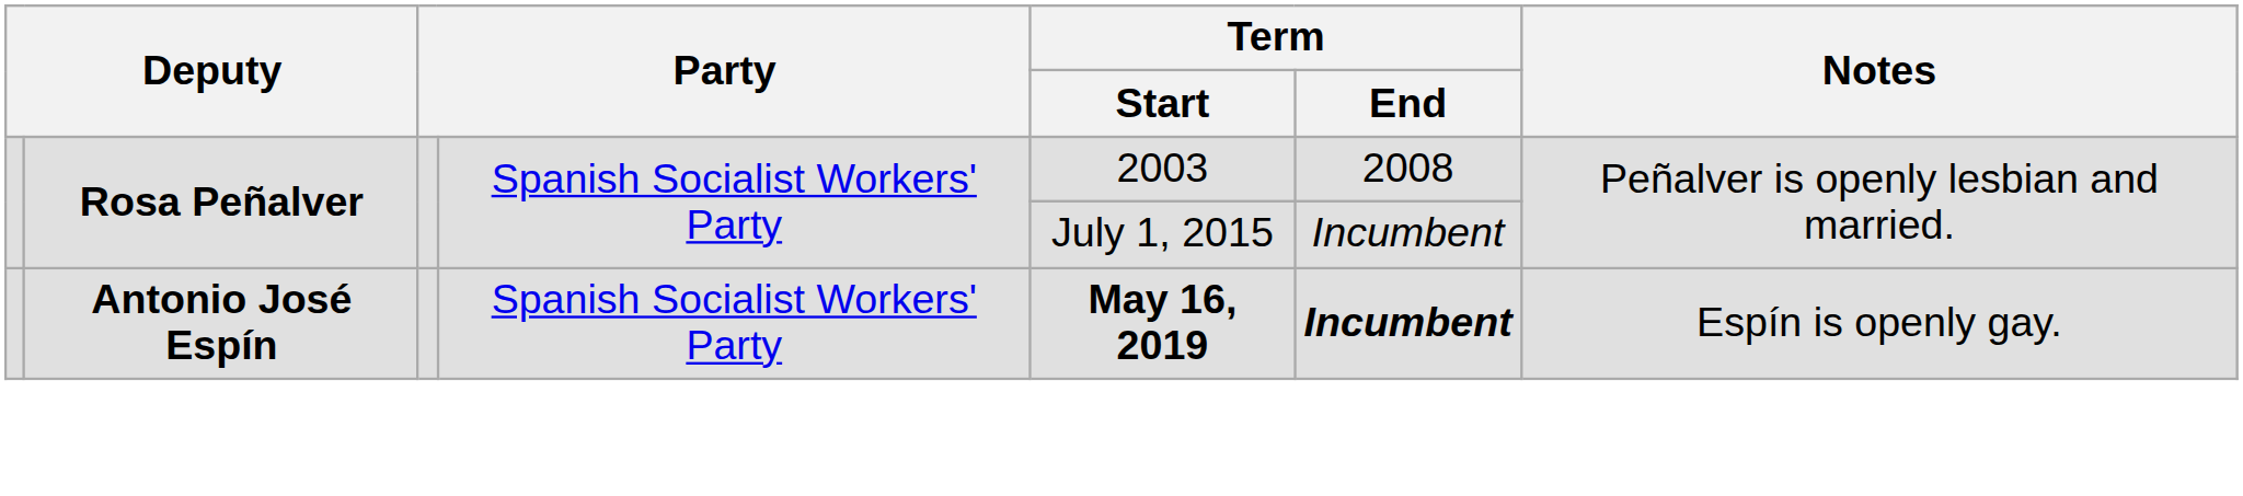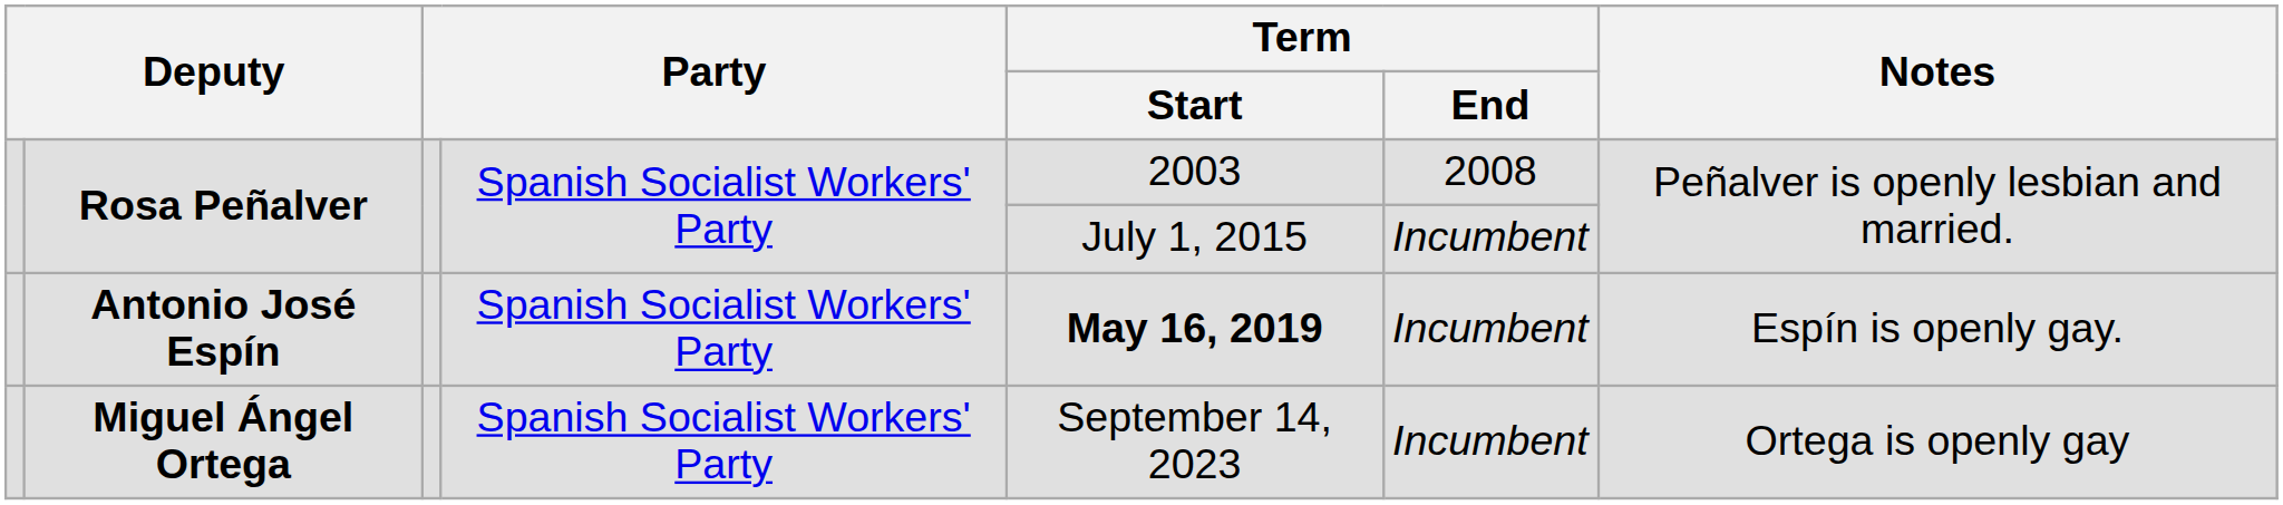Antonio José Espín | Term / End: bold -> normal
+ row: Miguel Ángel Ortega | Spanish Socialist Workers' Party | September 14, 2023 | Incumbent | Ortega is openly gay
